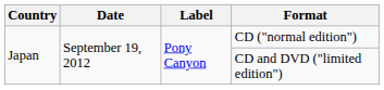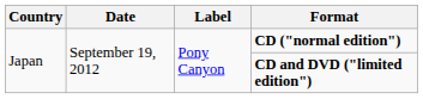CD ("normal edition") | Format: normal -> bold
CD and DVD ("limited edition") | Format: normal -> bold
